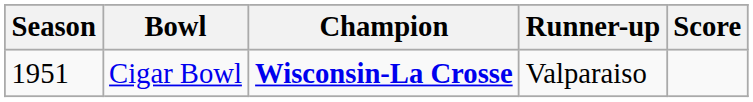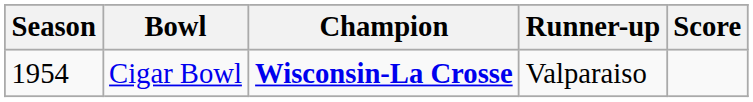Cigar Bowl | Season: 1951 -> 1954
